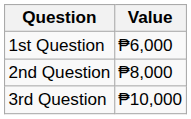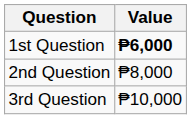1st Question | Value: normal -> bold
